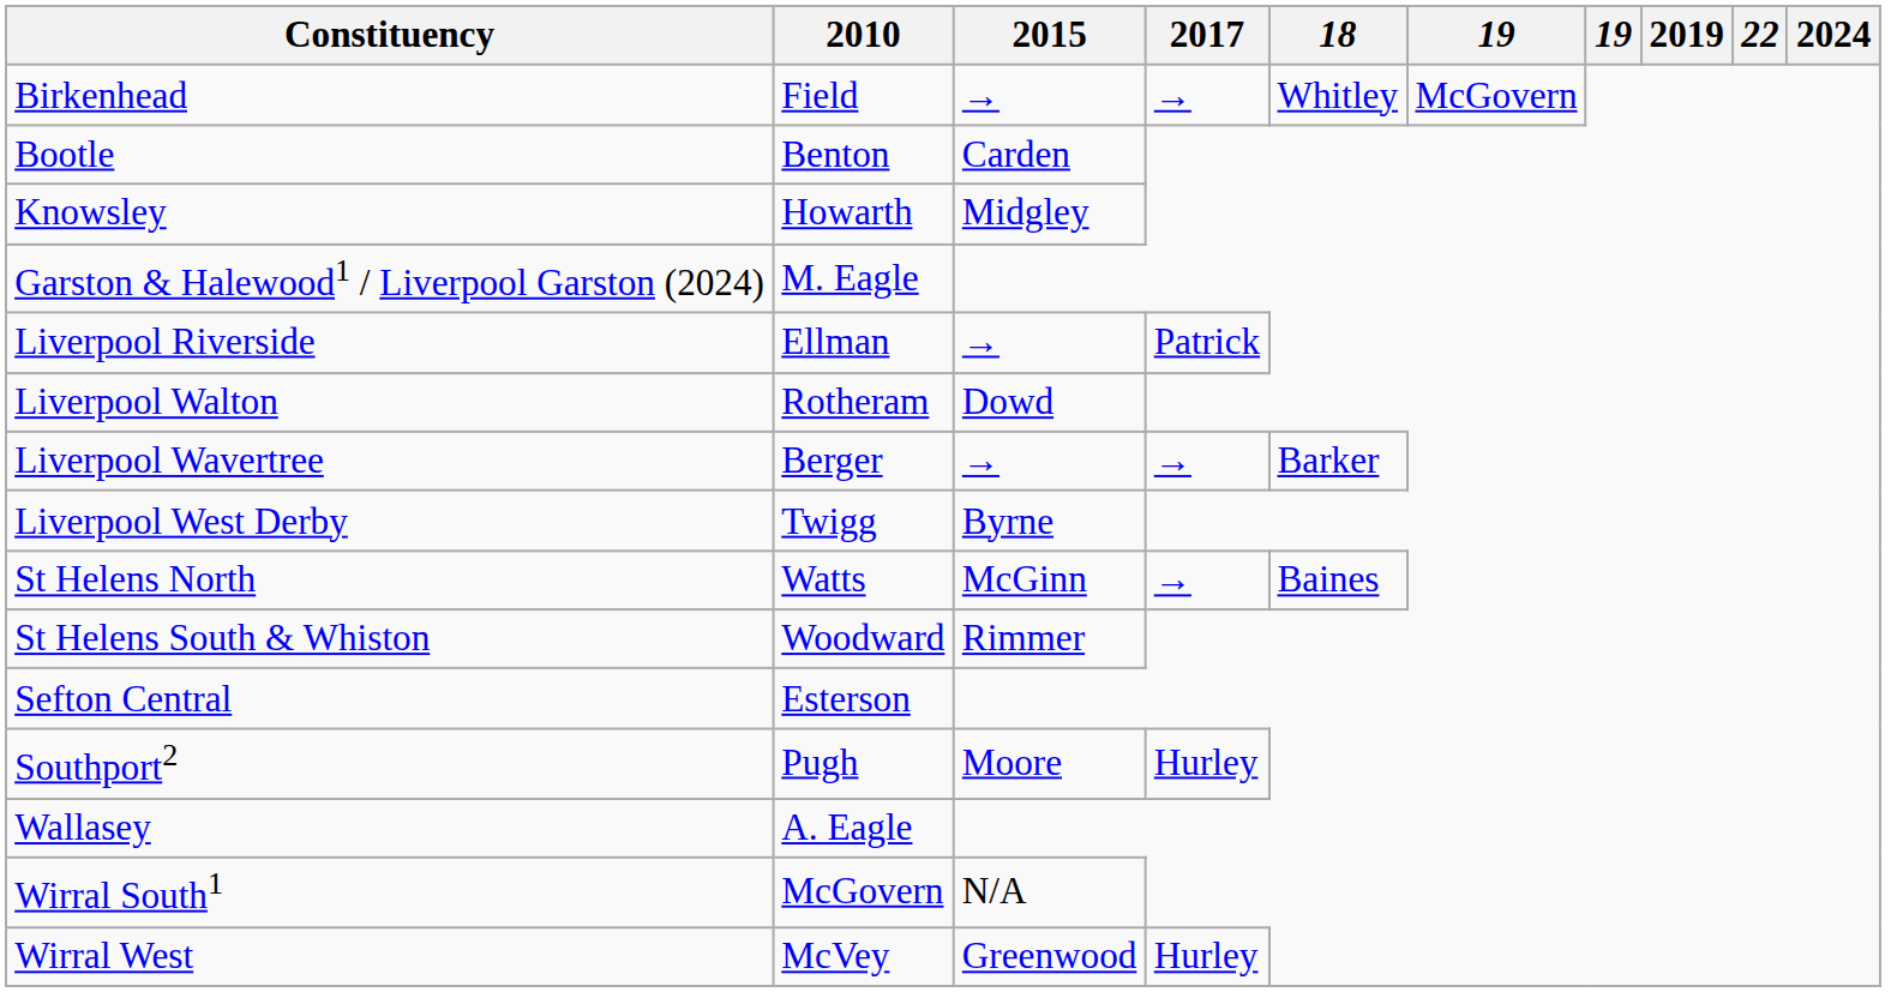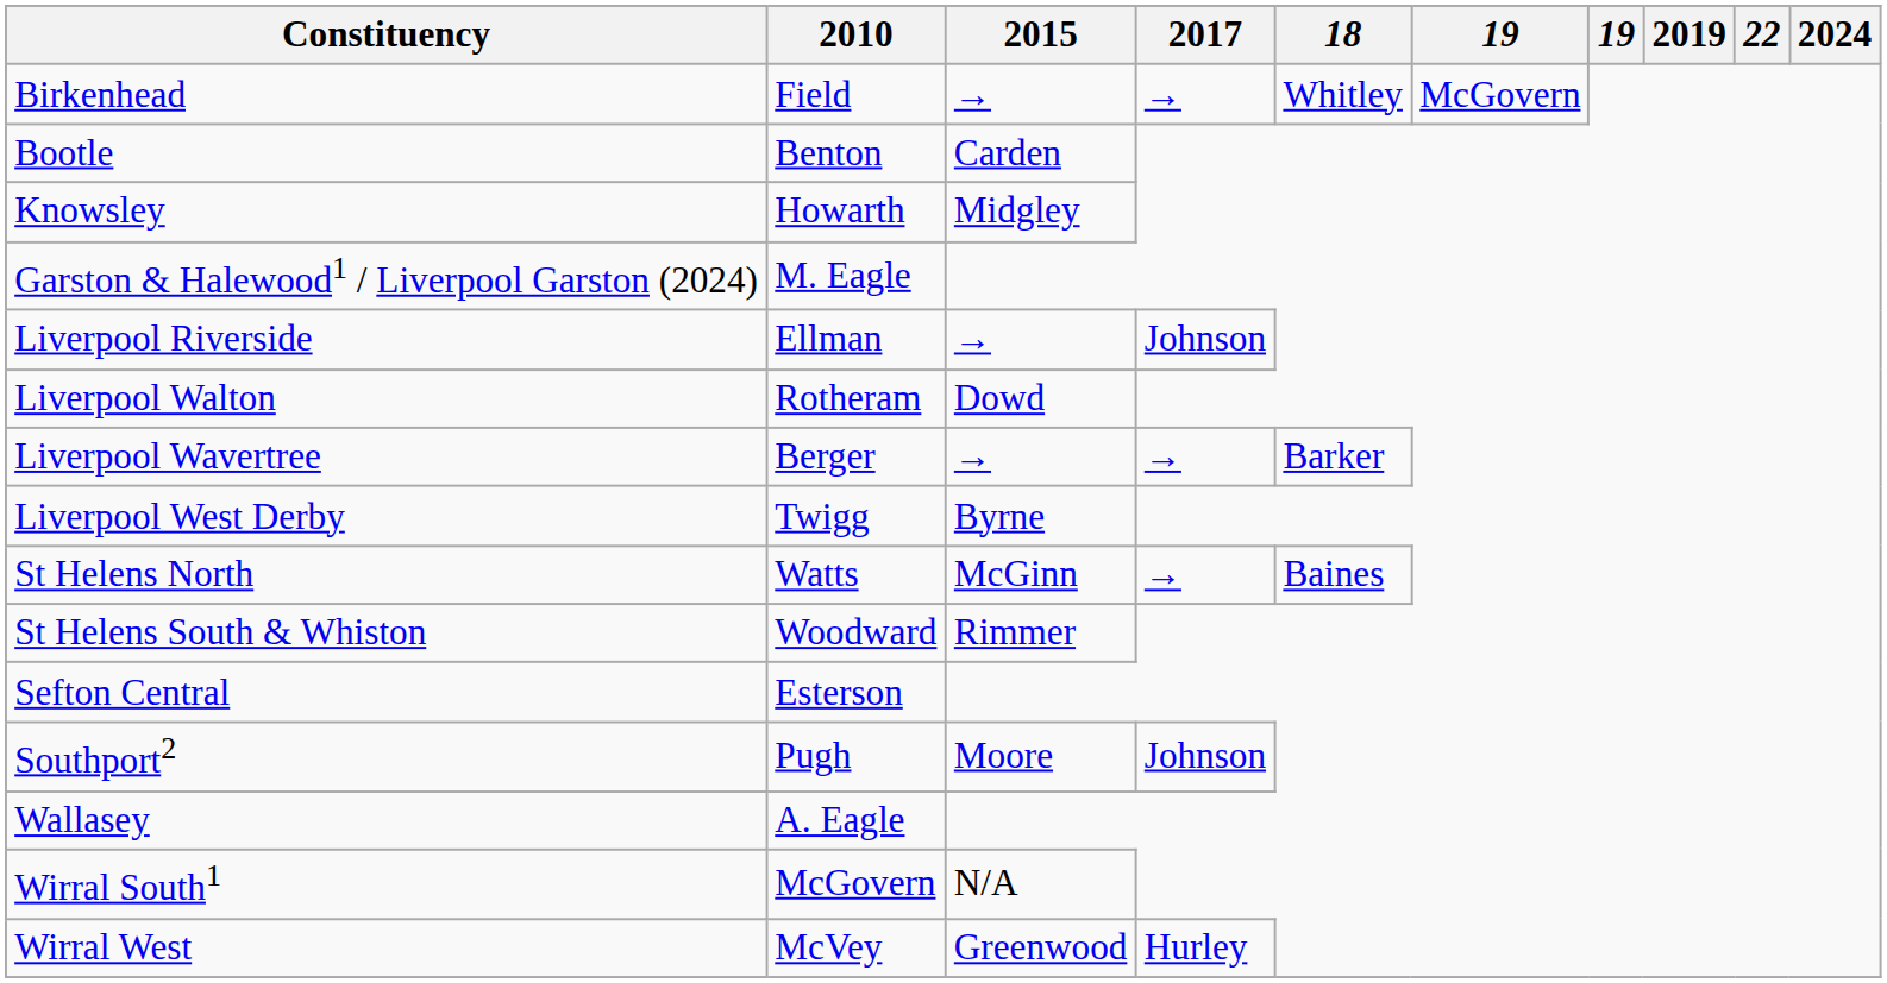Liverpool Riverside | 2017: Patrick -> Johnson
Southport2 | 2017: Hurley -> Johnson
